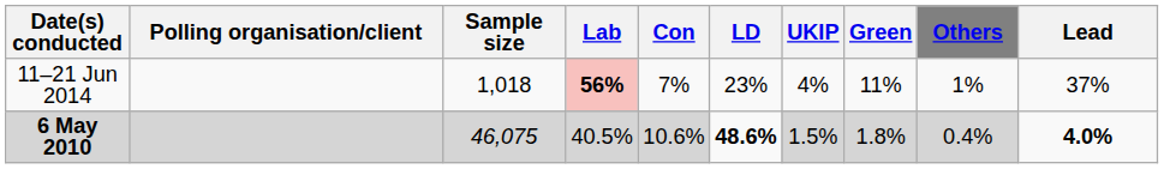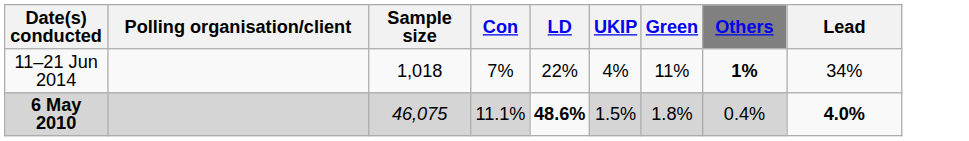- column: Lab | 56% | 40.5%
11–21 Jun 2014 | LD: 23% -> 22%
11–21 Jun 2014 | Others: normal -> bold
11–21 Jun 2014 | Lead: 37% -> 34%
6 May 2010 | Con: 10.6% -> 11.1%
